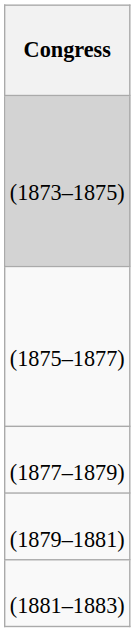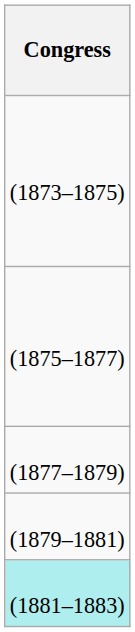row 2 | column 1: lightgrey background -> no background
row 6 | column 1: no background -> paleturquoise background
